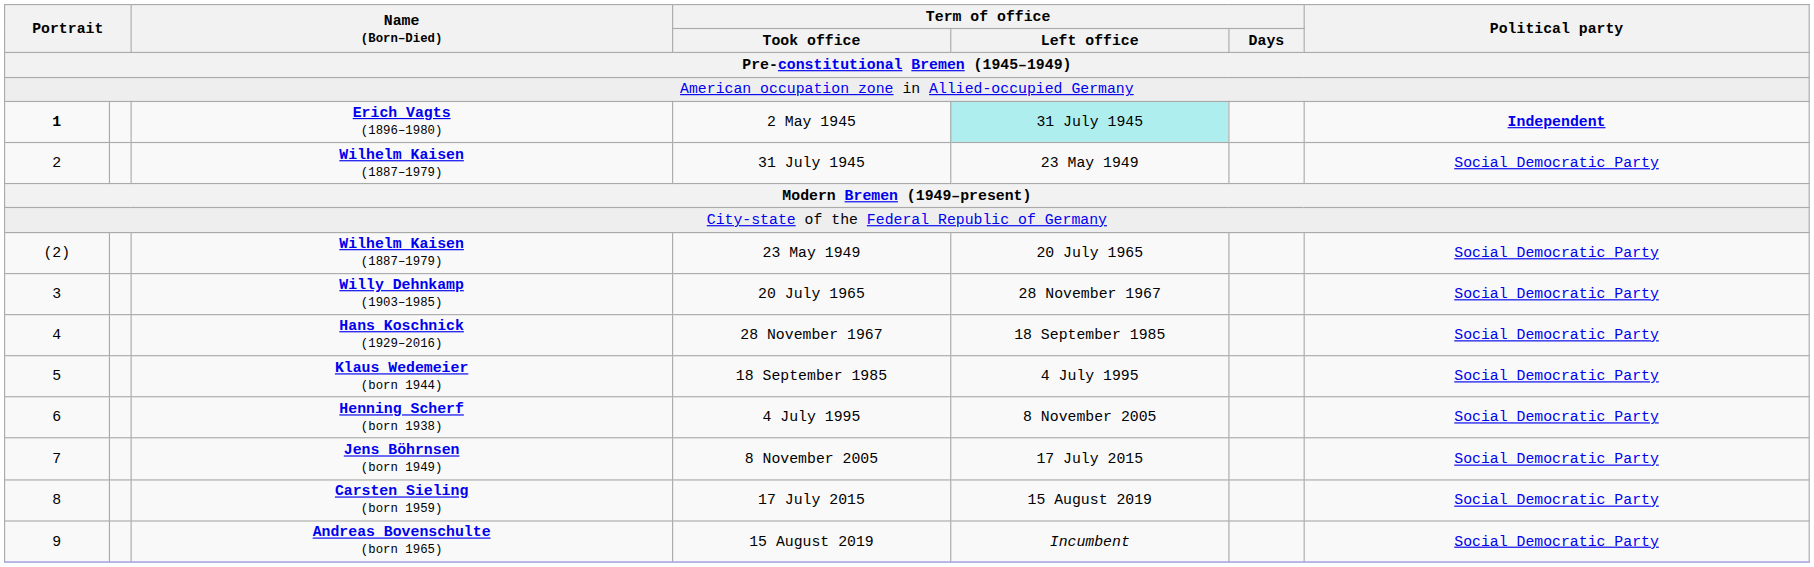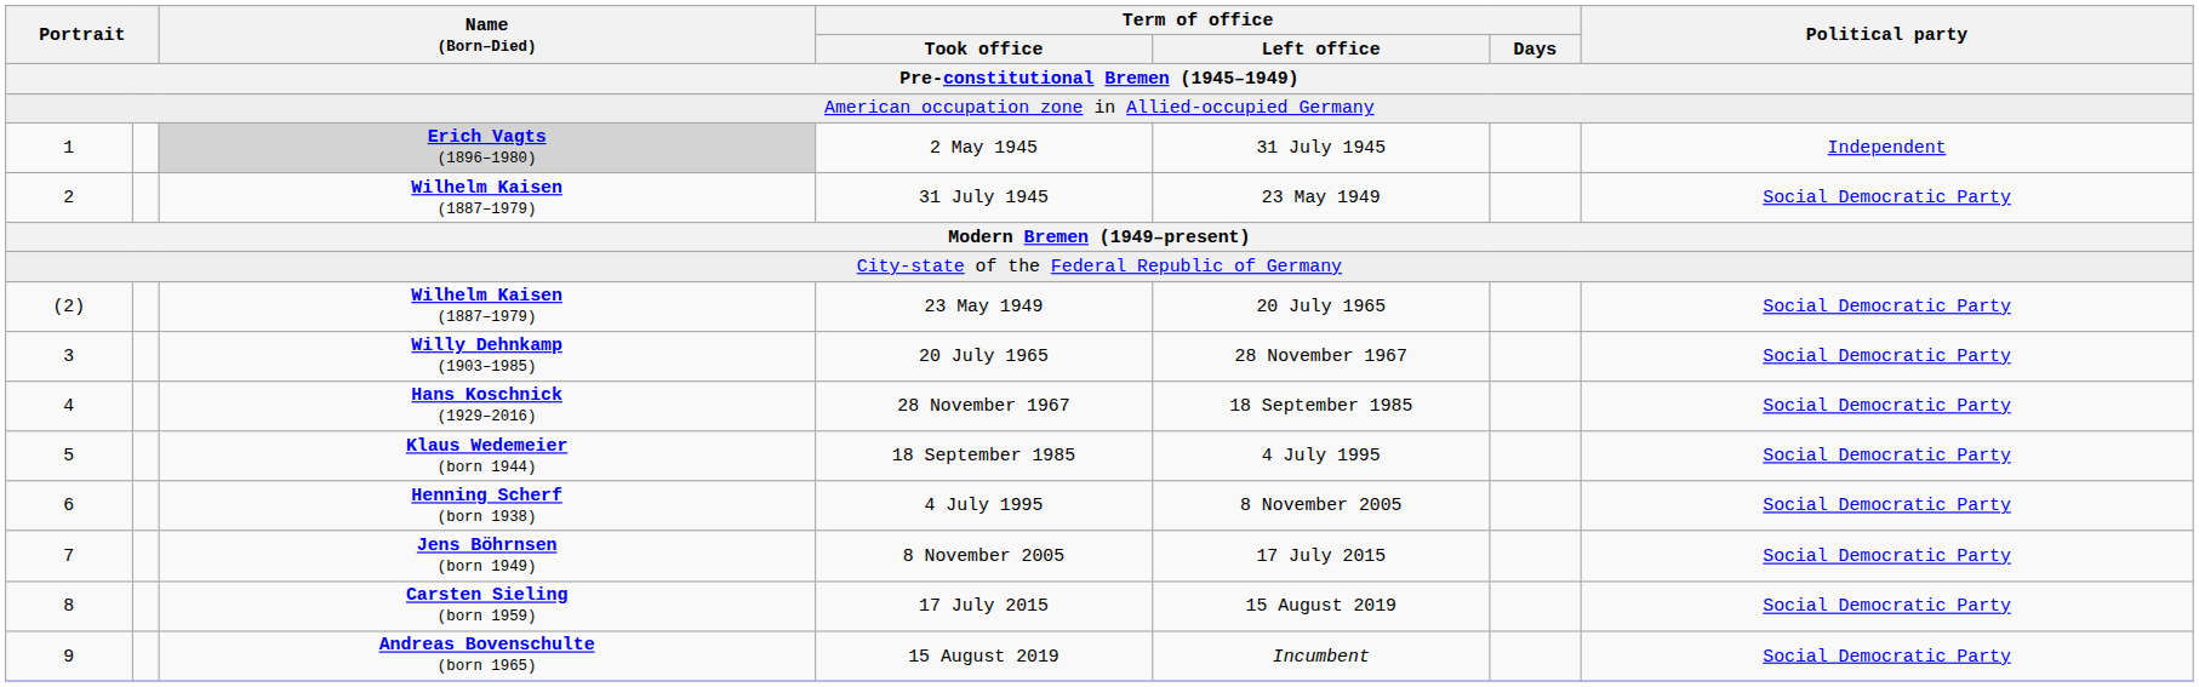2 May 1945 | column 1: bold -> normal
2 May 1945 | Name (Born–Died) / Pre-constitutional Bremen (1945–1949): no background -> lightgrey background
2 May 1945 | column 5: paleturquoise background -> no background
2 May 1945 | Political party / Pre-constitutional Bremen (1945–1949): bold -> normal
